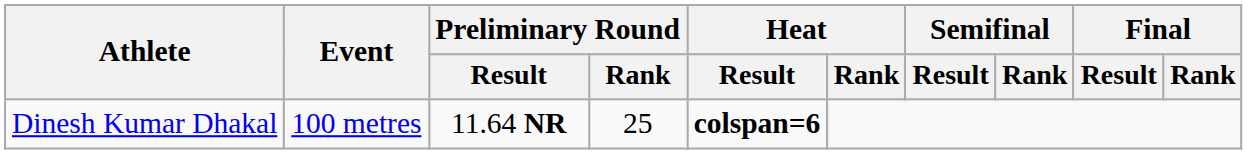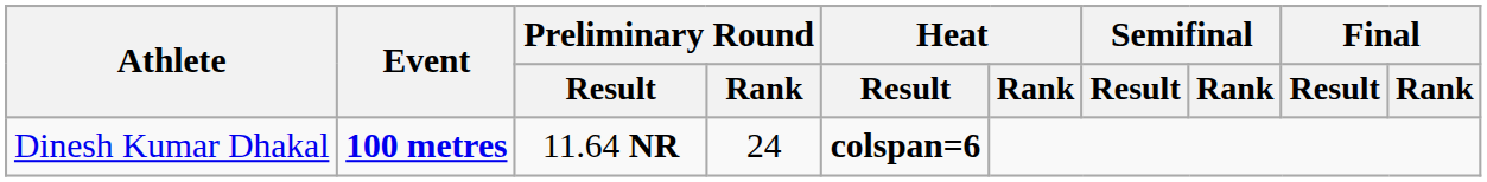Dinesh Kumar Dhakal | Event: normal -> bold
Dinesh Kumar Dhakal | Preliminary Round / Rank: 25 -> 24
